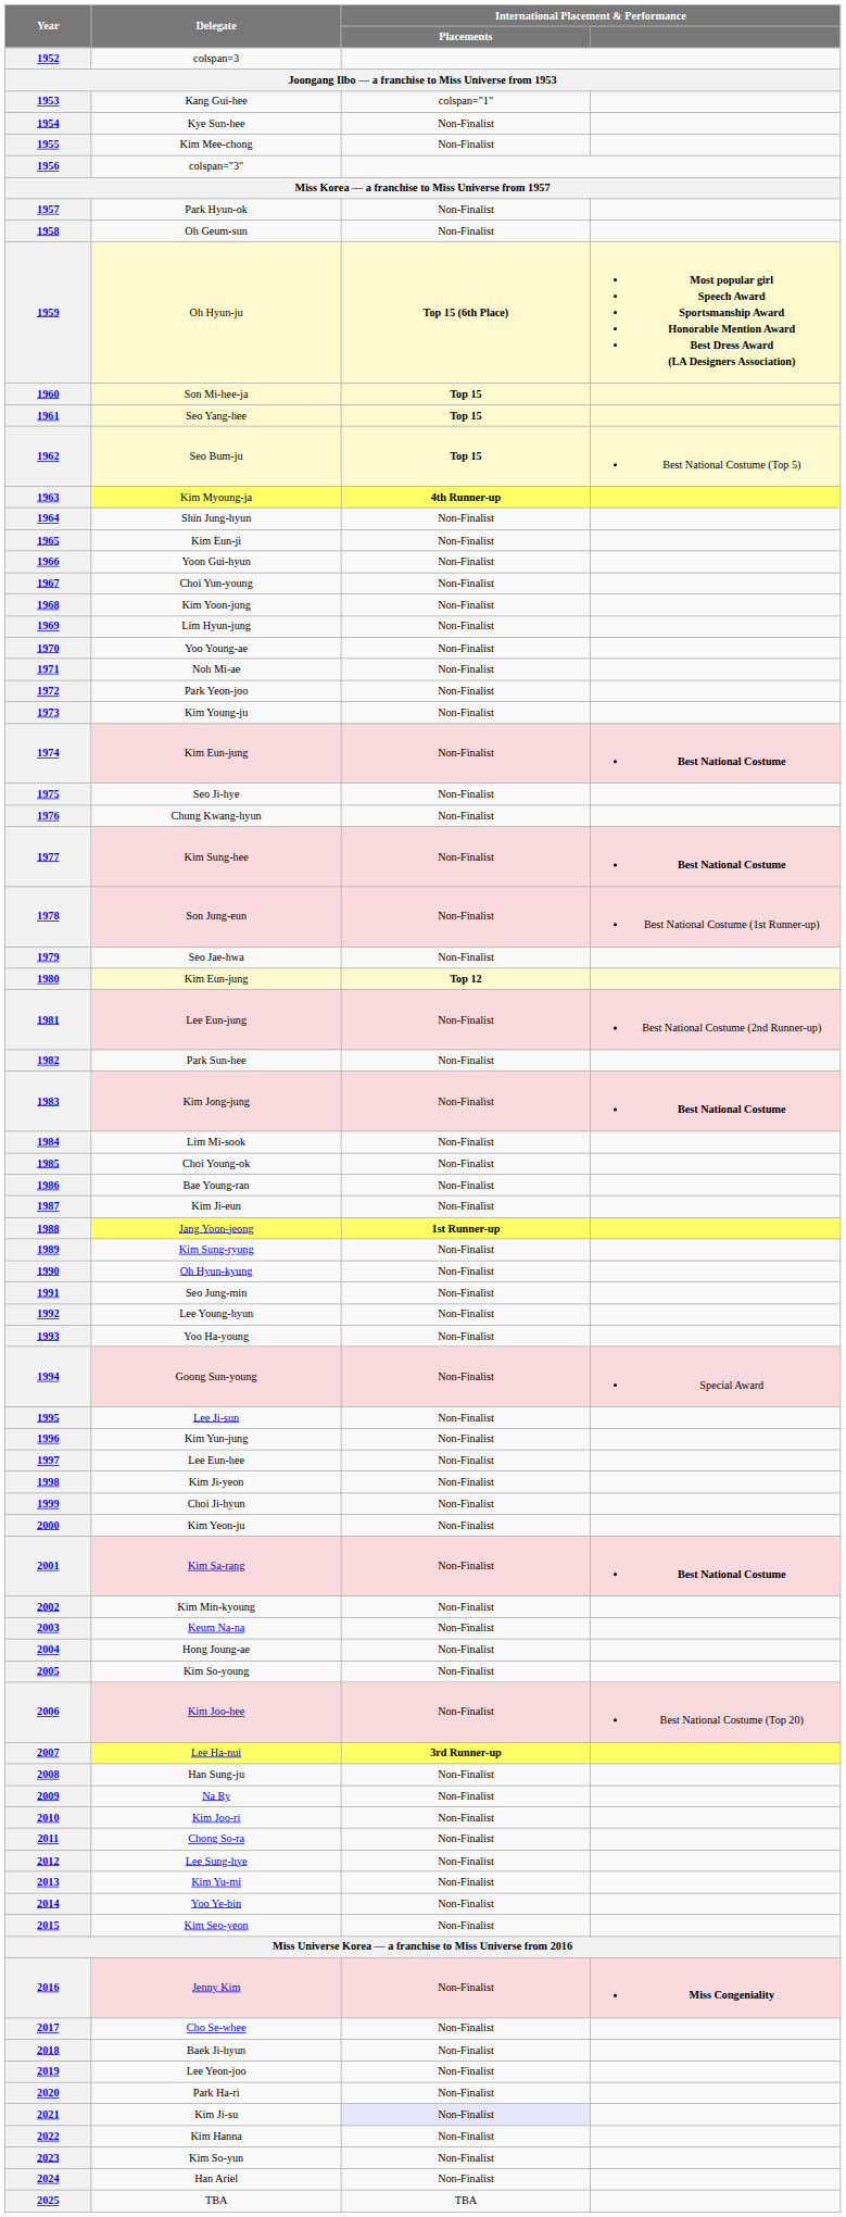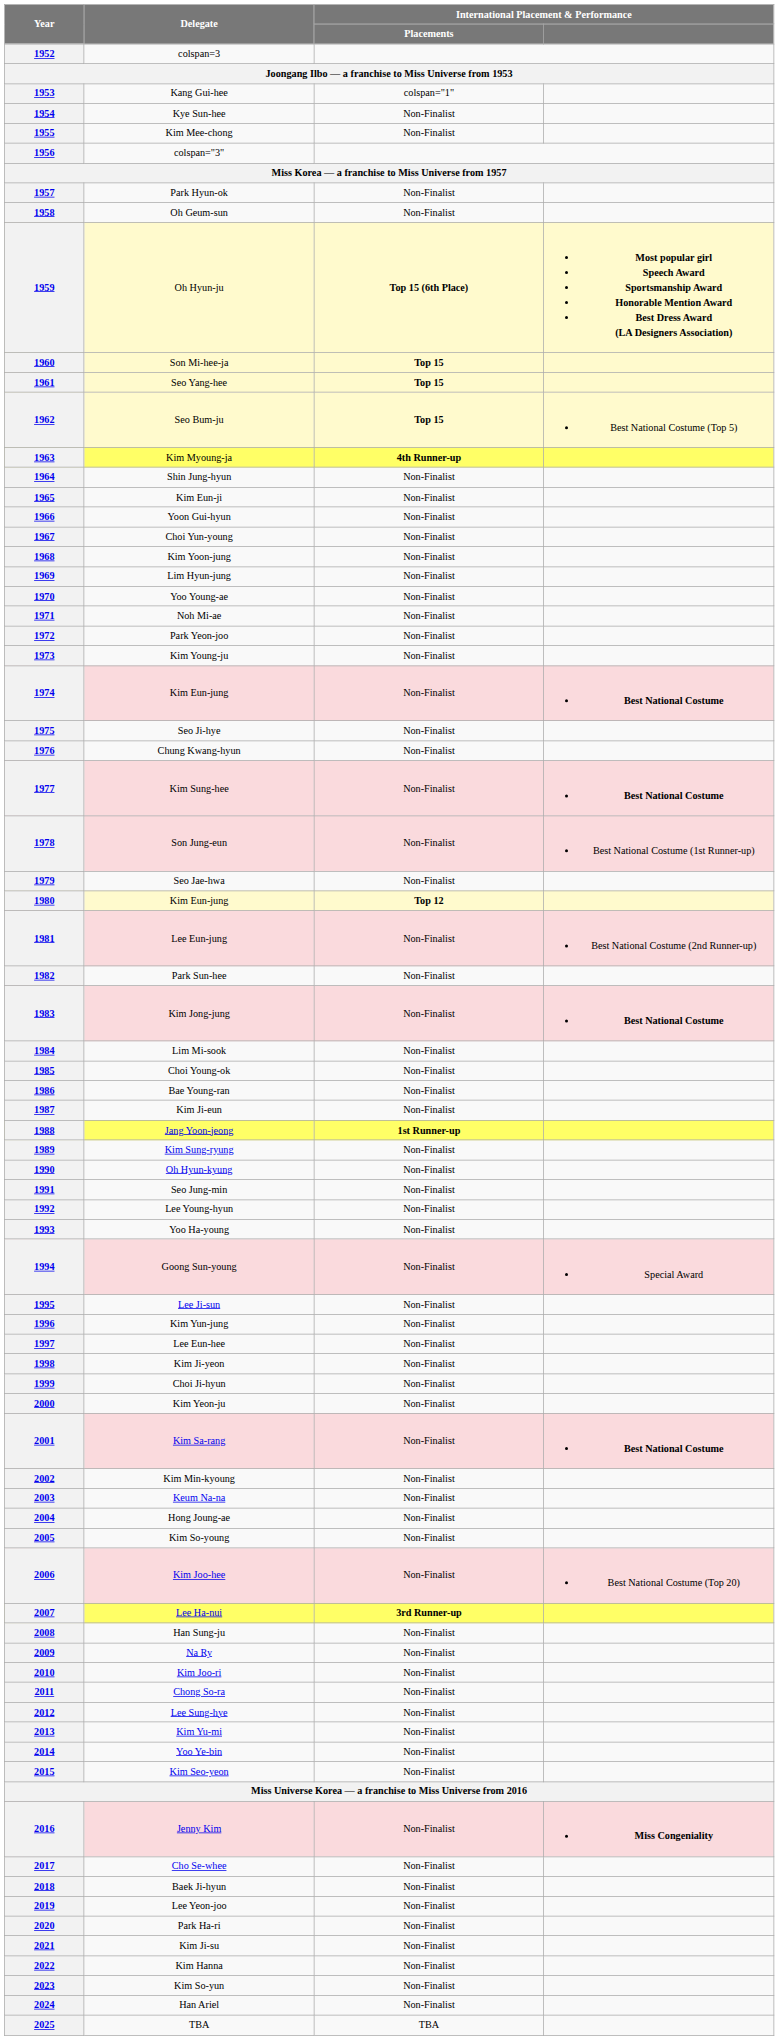2021 | International Placement & Performance / Placements: lavender background -> no background
